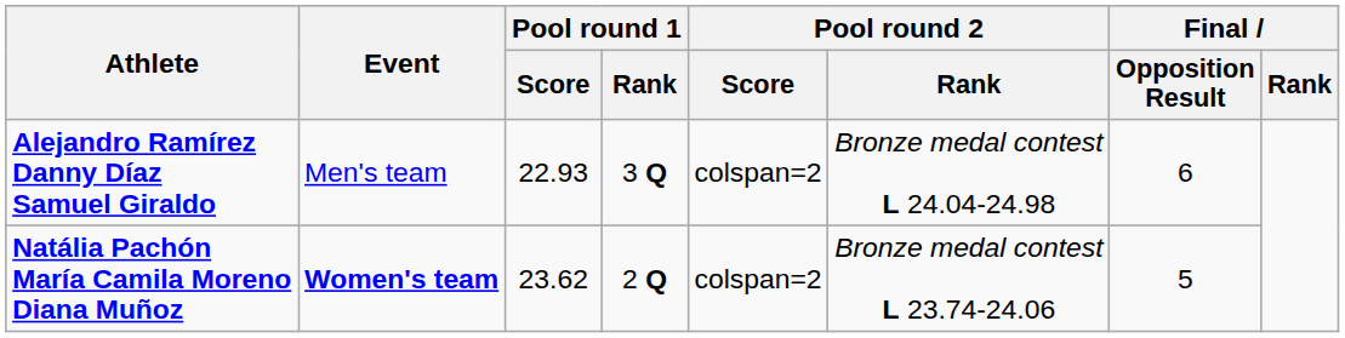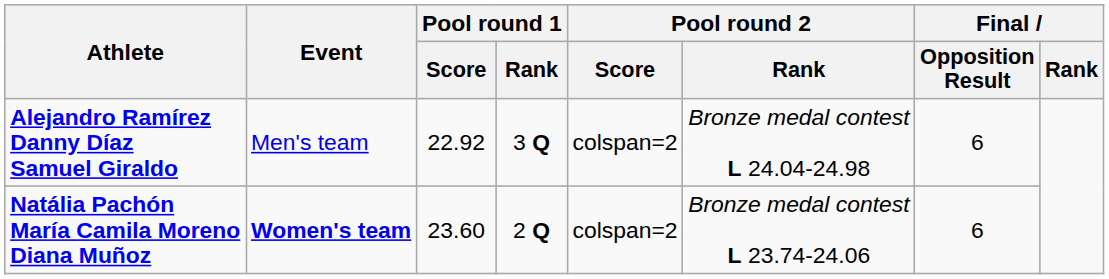Alejandro Ramírez Danny Díaz Samuel Giraldo | Pool round 1 / Score: 22.93 -> 22.92
Natália Pachón María Camila Moreno Diana Muñoz | Pool round 1 / Score: 23.62 -> 23.60
Natália Pachón María Camila Moreno Diana Muñoz | Final / Opposition Result: 5 -> 6
